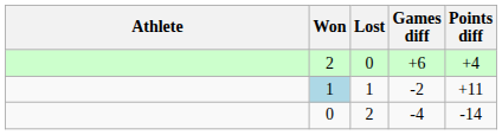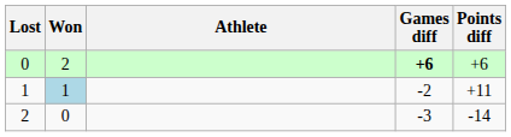columns swapped: Athlete <-> Lost
row 2 | Games diff: normal -> bold
row 2 | Points diff: +4 -> +6
row 4 | Games diff: -4 -> -3
